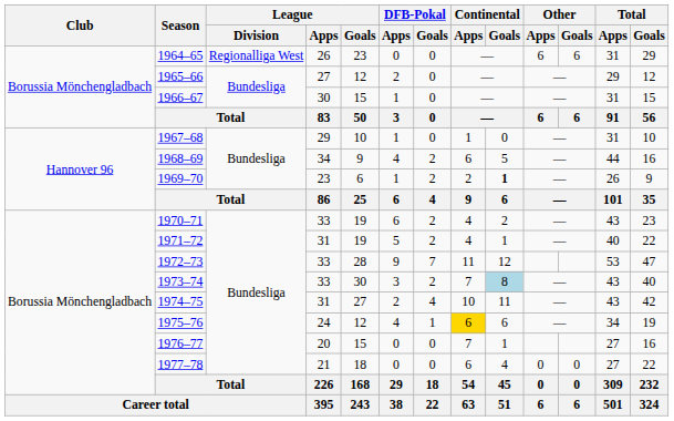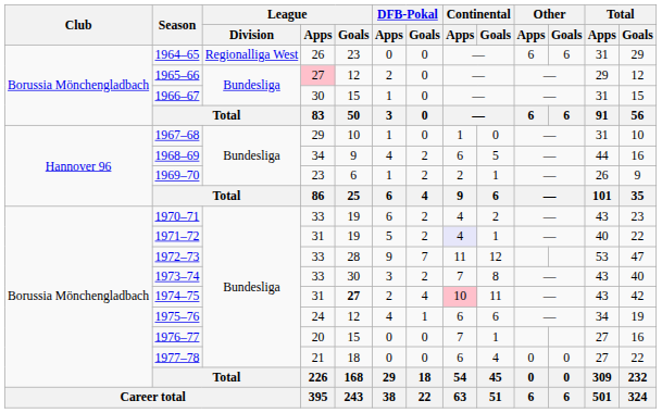1965–66 | League / Apps: no background -> pink background
1969–70 | Continental / Goals: bold -> normal
1971–72 | Continental / Apps: no background -> lavender background
1973–74 | Continental / Goals: lightblue background -> no background
1974–75 | League / Goals: normal -> bold
1974–75 | Continental / Apps: no background -> pink background
1975–76 | Continental / Apps: gold background -> no background
